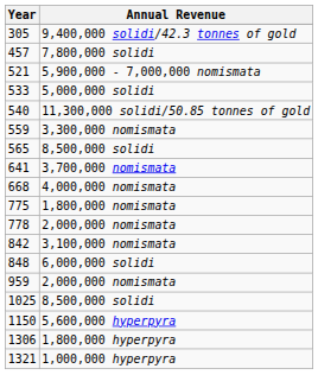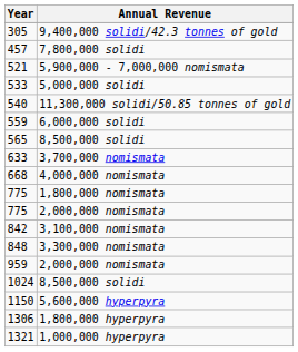row 7 | Annual Revenue: 3,300,000 nomismata -> 6,000,000 solidi
row 9 | Year: 641 -> 633
row 12 | Year: 778 -> 775
row 14 | Annual Revenue: 6,000,000 solidi -> 3,300,000 nomismata
row 16 | Year: 1025 -> 1024
